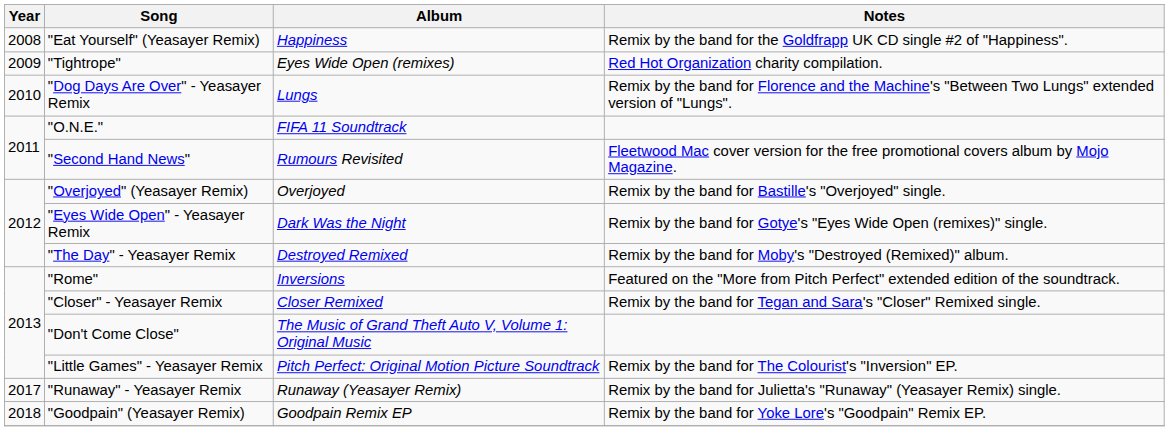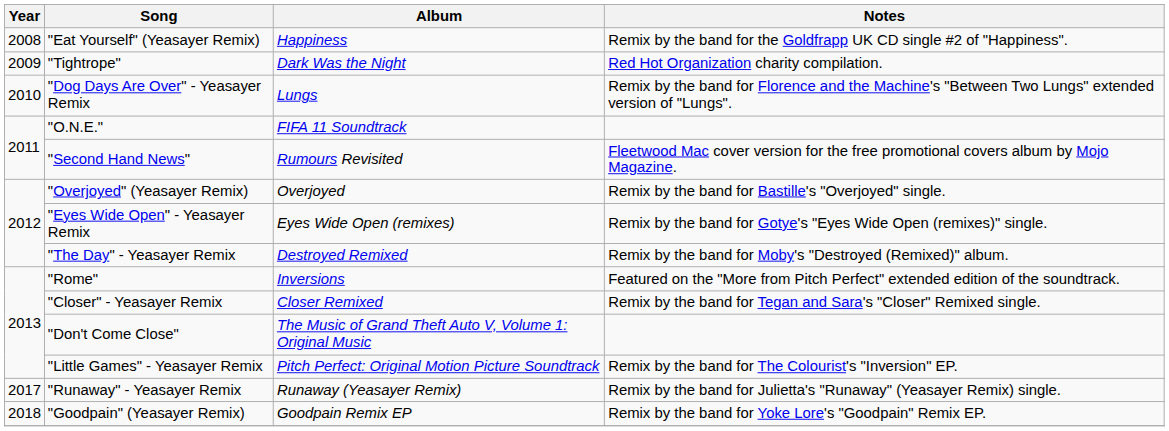"Tightrope" | Album: Eyes Wide Open (remixes) -> Dark Was the Night
"Eyes Wide Open" - Yeasayer Remix | Album: Dark Was the Night -> Eyes Wide Open (remixes)
